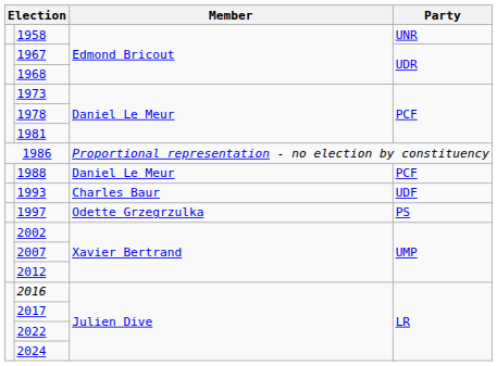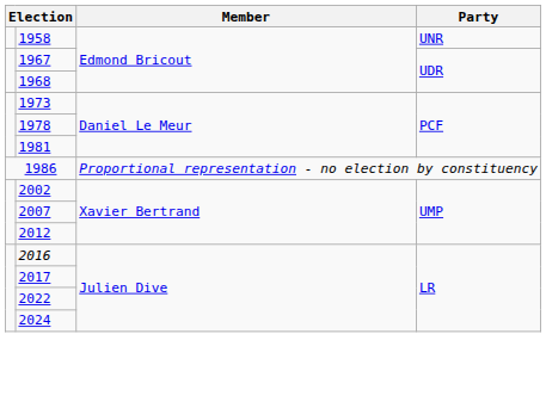- row: 1988 | Daniel Le Meur | PCF
- row: 1993 | Charles Baur | UDF
- row: 1997 | Odette Grzegrzulka | PS
